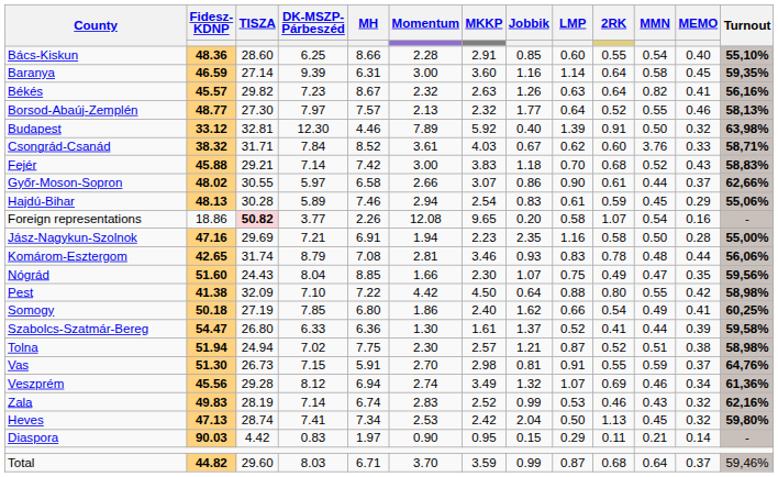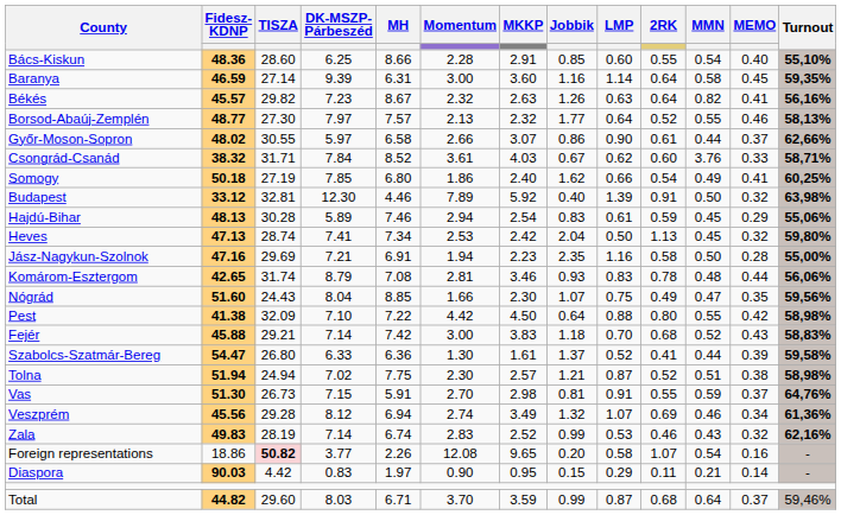rows swapped: Budapest <-> Győr-Moson-Sopron
rows swapped: Fejér <-> Somogy
rows swapped: Heves <-> Foreign representations
